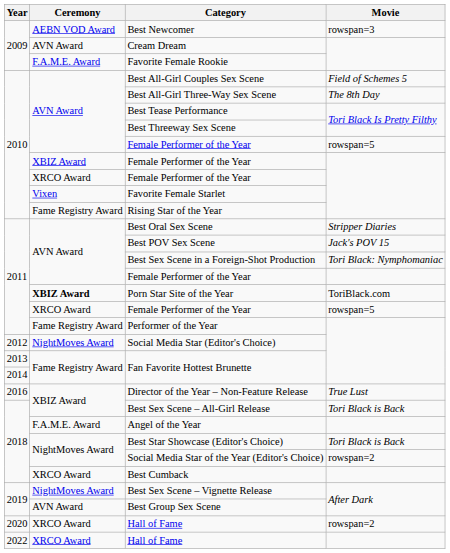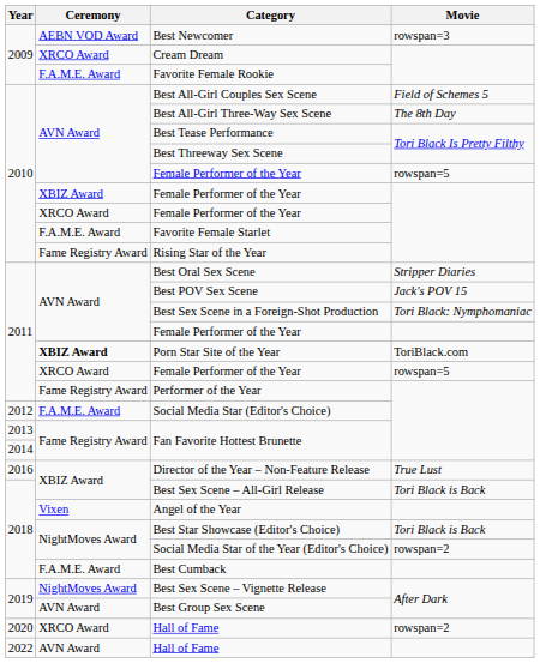Cream Dream | Ceremony: AVN Award -> XRCO Award
Favorite Female Starlet | Ceremony: Vixen -> F.A.M.E. Award
Social Media Star (Editor's Choice) | Ceremony: NightMoves Award -> F.A.M.E. Award
Angel of the Year | Ceremony: F.A.M.E. Award -> Vixen
Best Cumback | Ceremony: XRCO Award -> F.A.M.E. Award
2022 / Hall of Fame | Ceremony: XRCO Award -> AVN Award
